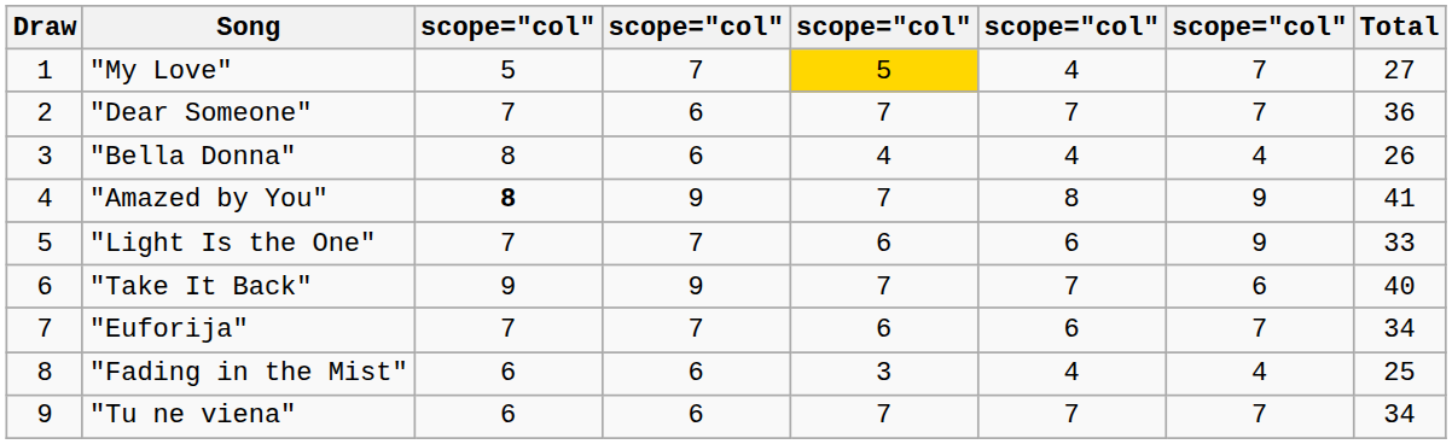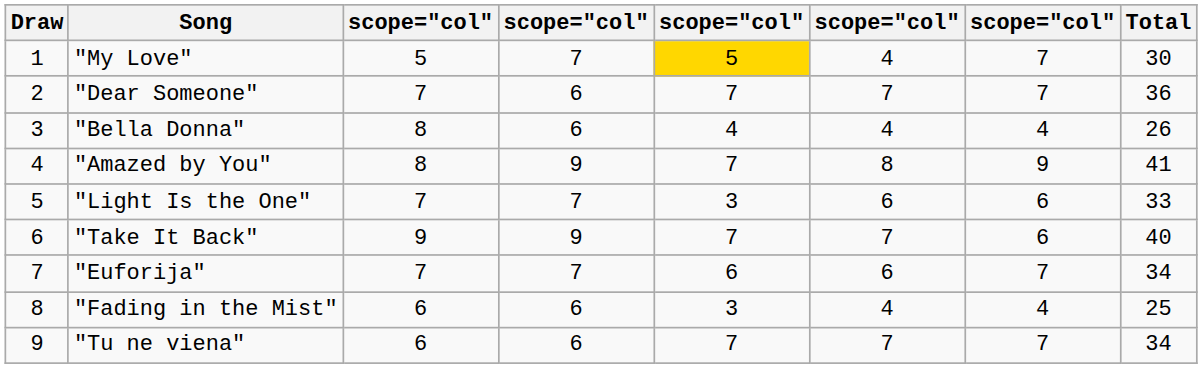"My Love" | Total: 27 -> 30
"Amazed by You" | column 3: bold -> normal
"Light Is the One" | column 5: 6 -> 3
"Light Is the One" | column 7: 9 -> 6
